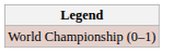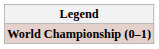row 2 | column 1: normal -> bold
